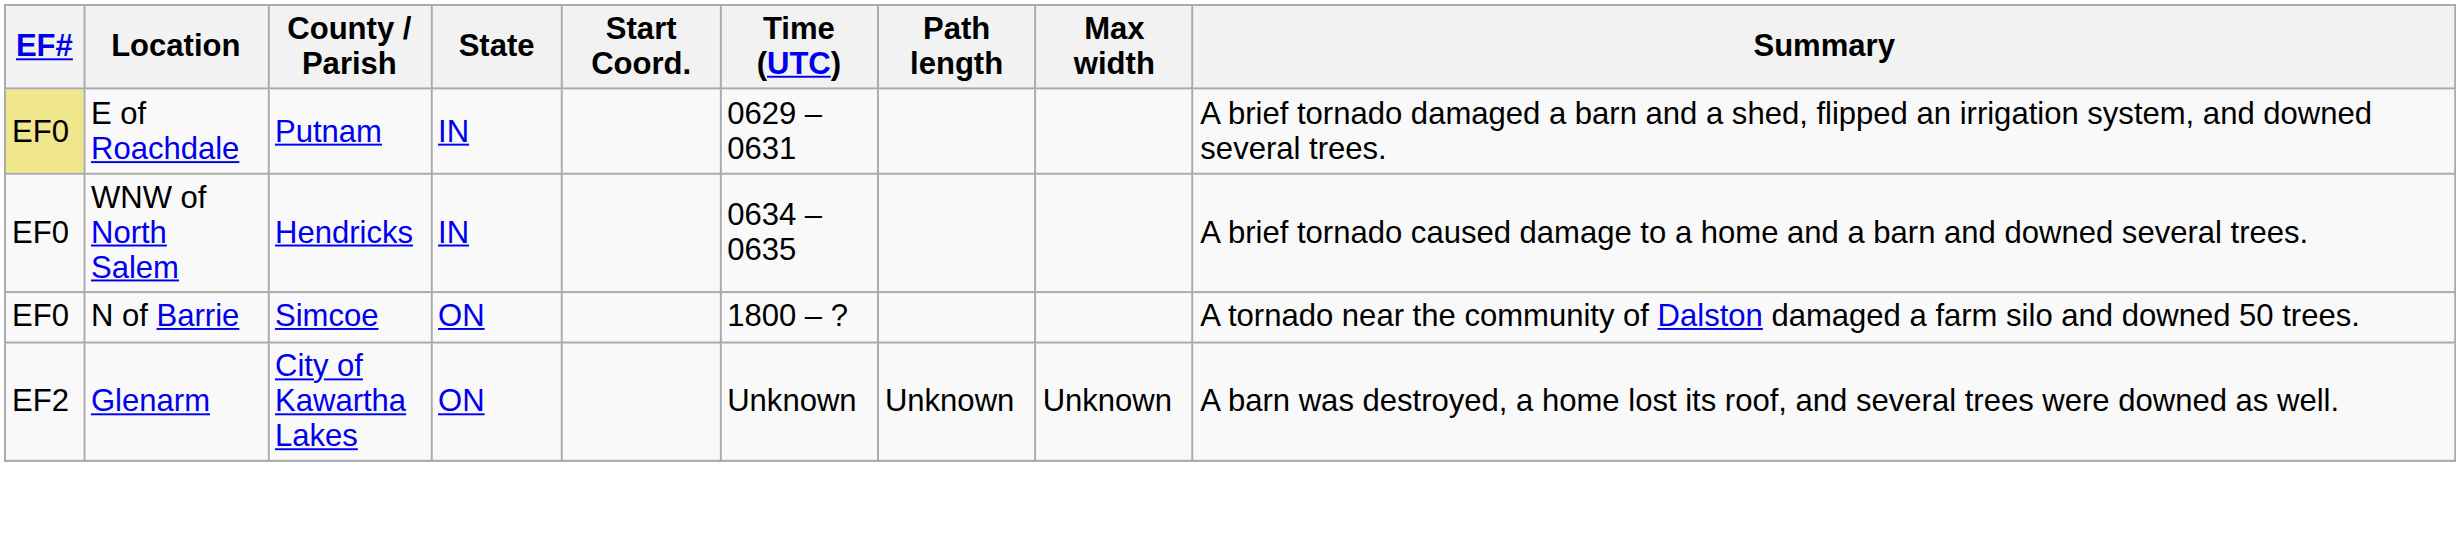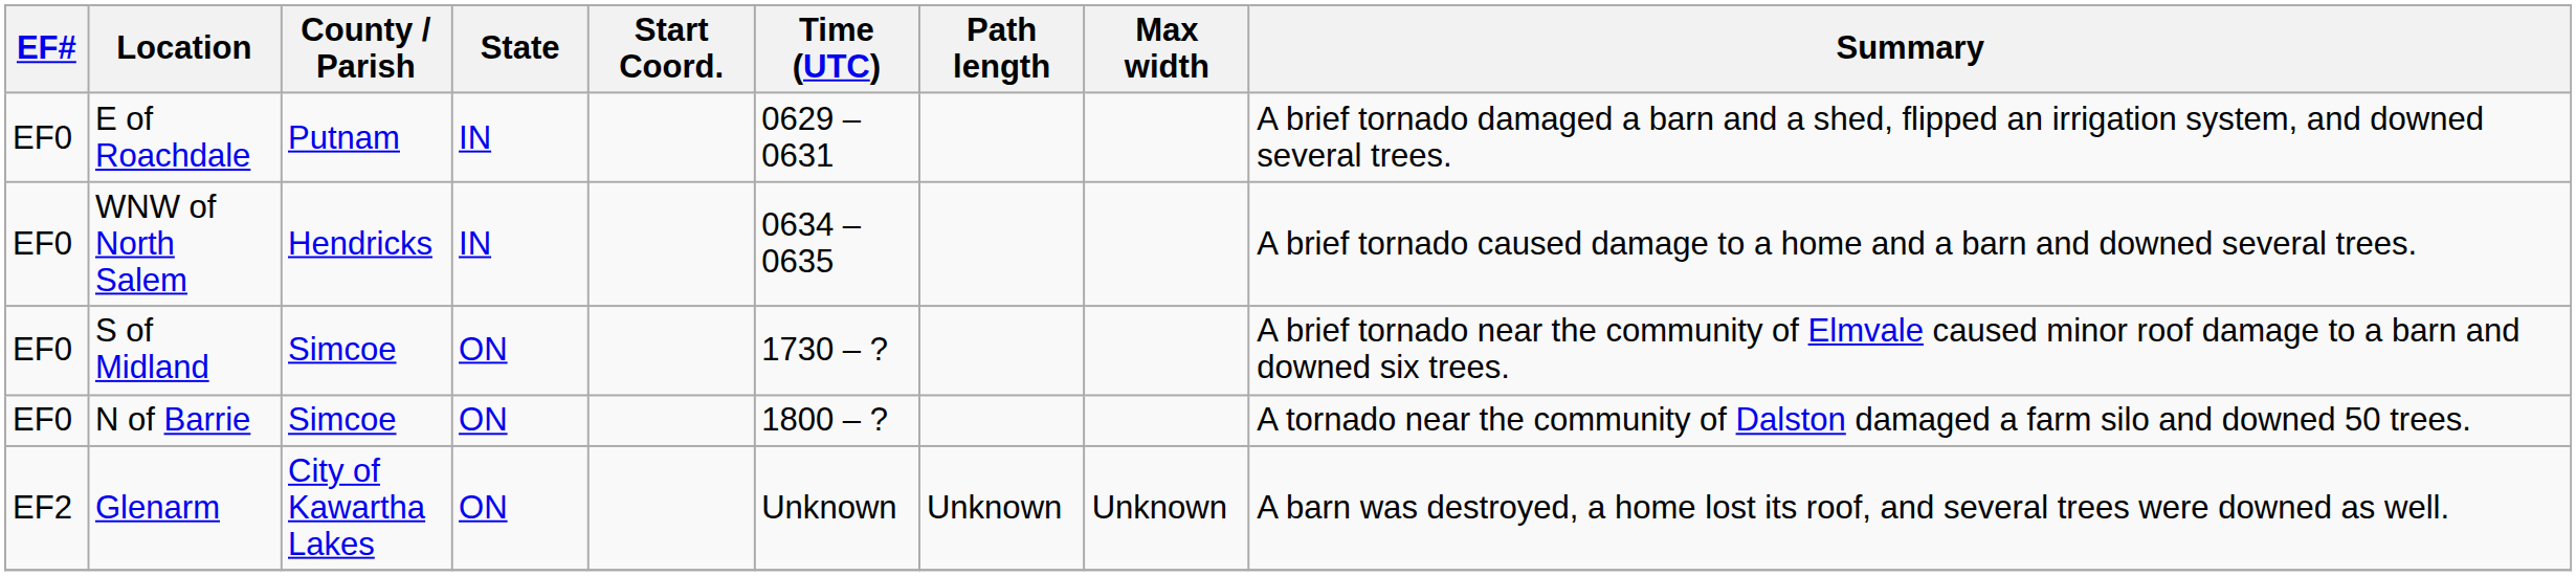E of Roachdale | EF#: khaki background -> no background
+ row: EF0 | S of Midland | Simcoe | ON | 1730 – ? | A brief tornado near the community of Elmvale caused minor roof damage to a barn and downed six trees.
